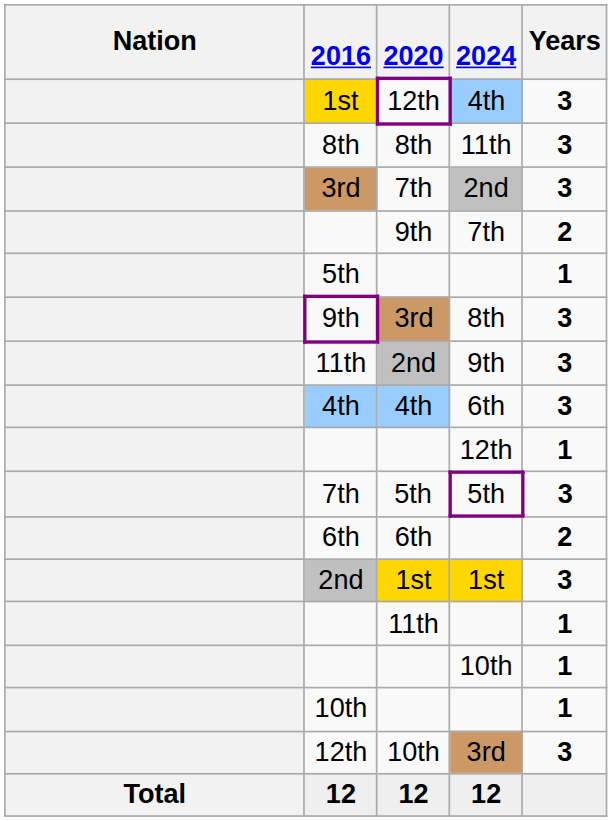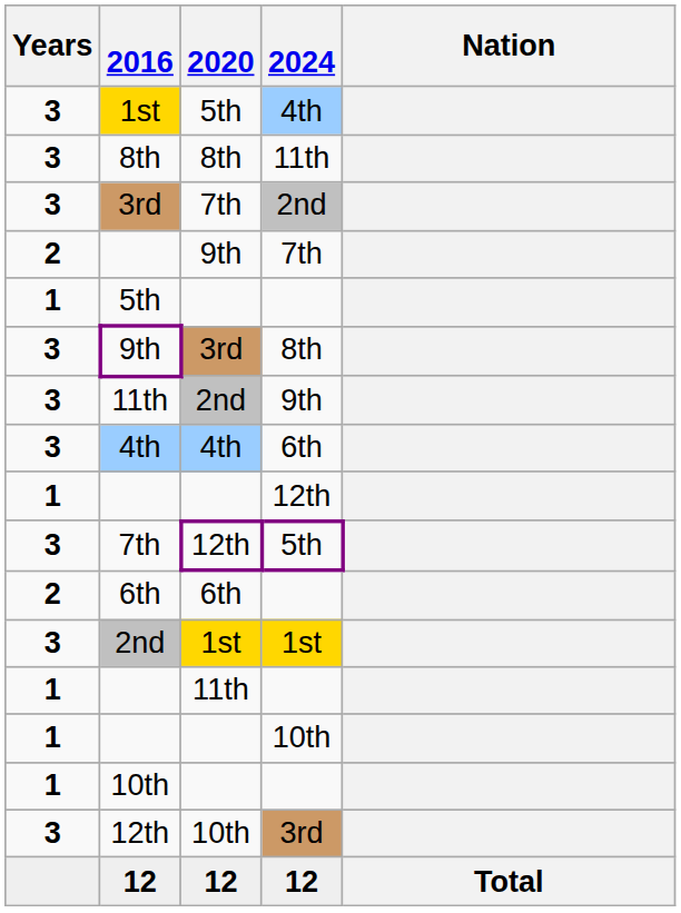columns swapped: Nation <-> Years
row 2 | 2020: 12th -> 5th
row 11 | 2020: 5th -> 12th
